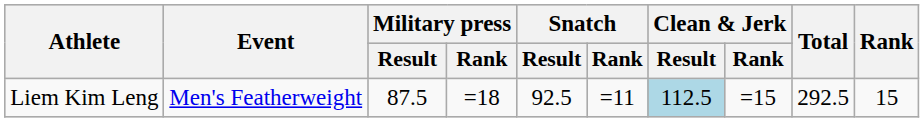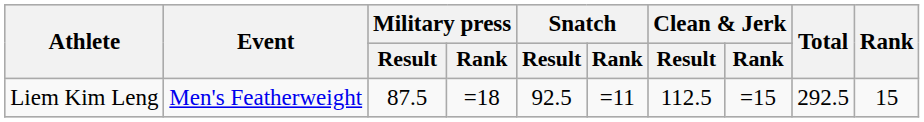Liem Kim Leng | Clean & Jerk / Result: lightblue background -> no background
